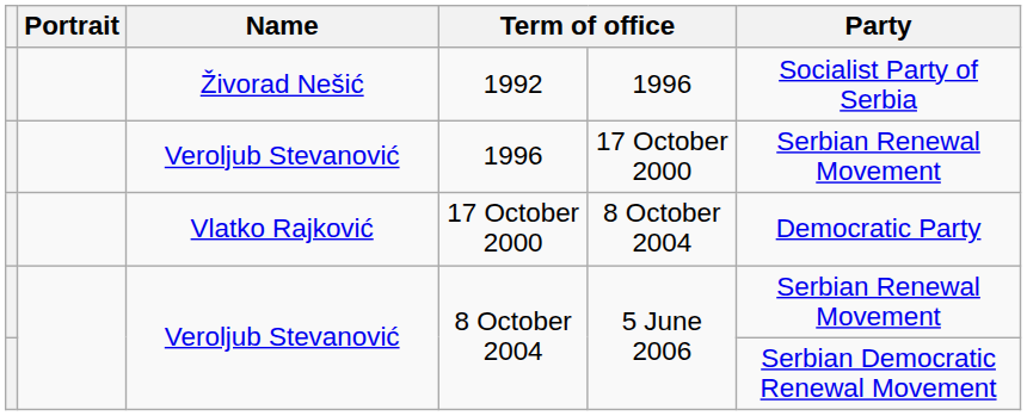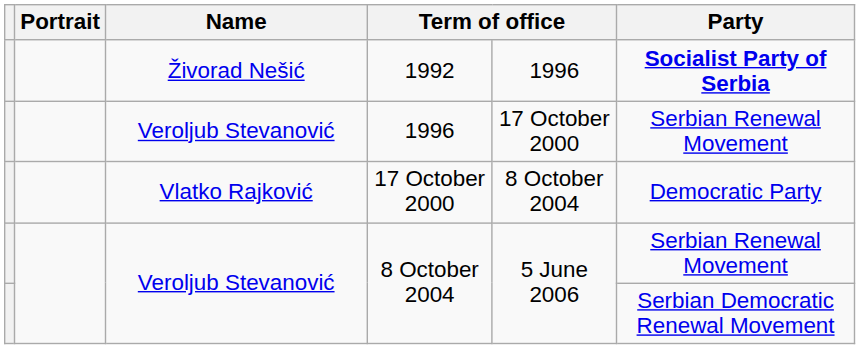1992 | Party: normal -> bold
